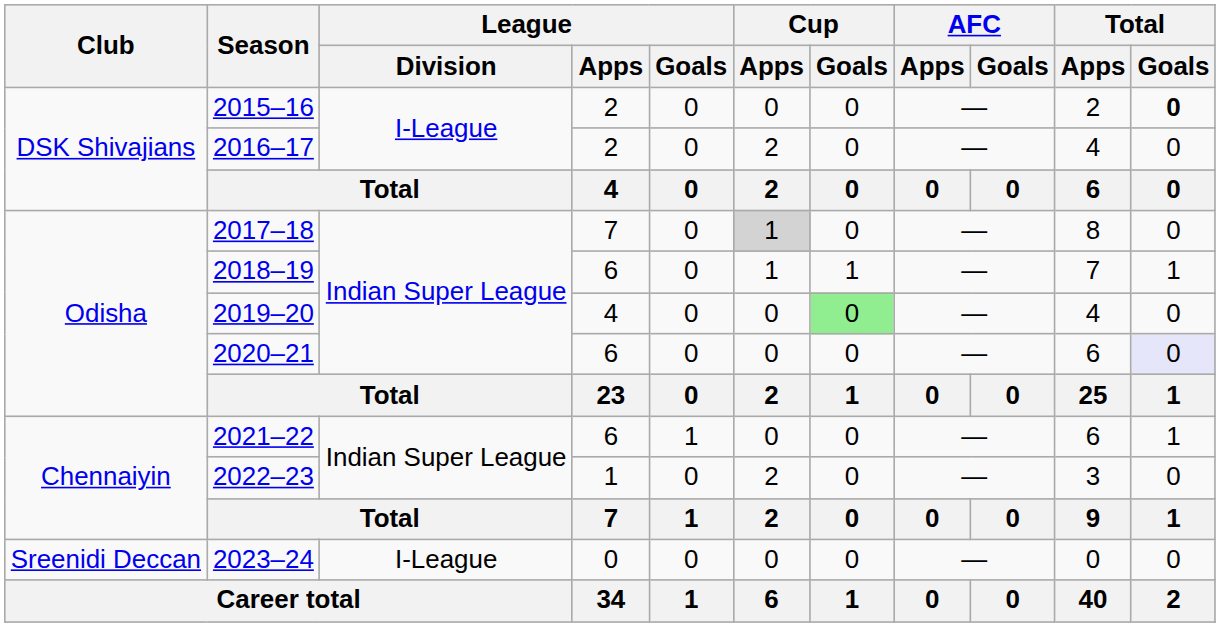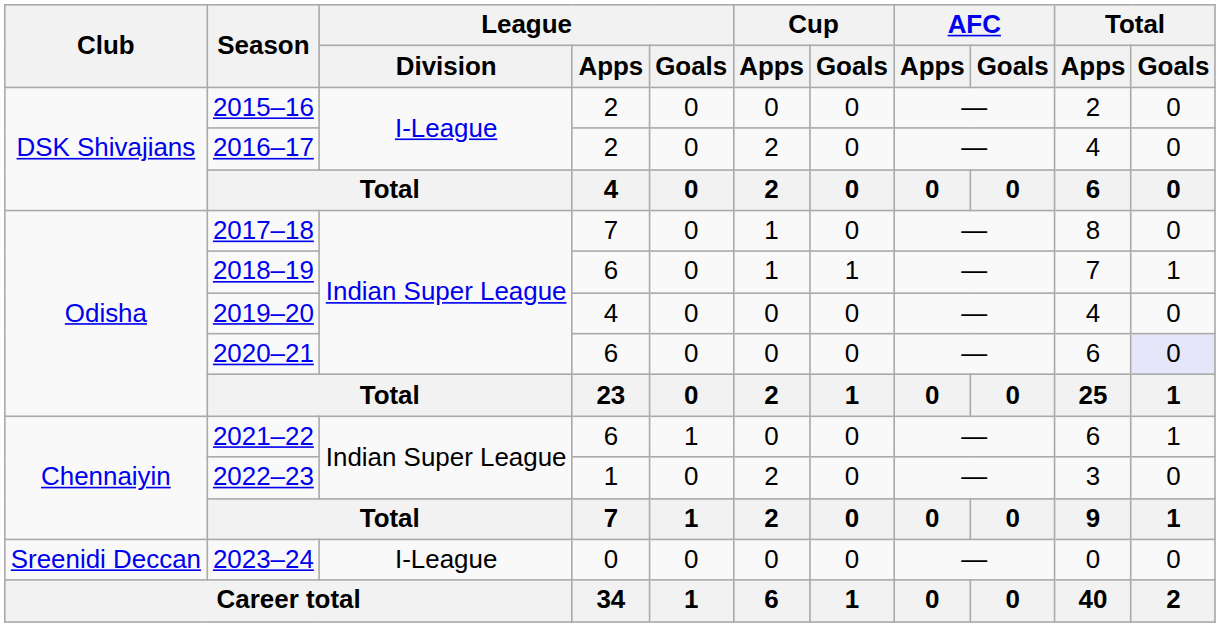2015–16 | Total / Goals: bold -> normal
2017–18 | Cup / Apps: lightgrey background -> no background
2019–20 | Cup / Goals: lightgreen background -> no background
